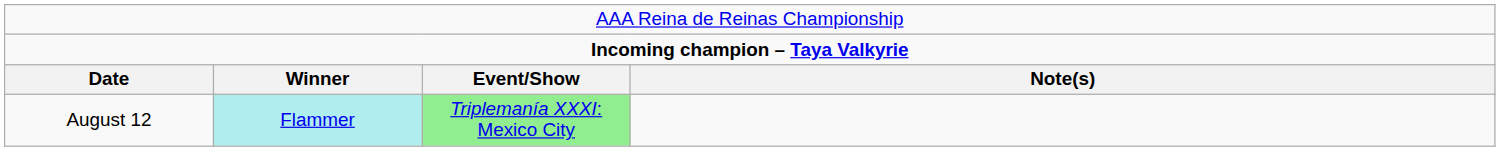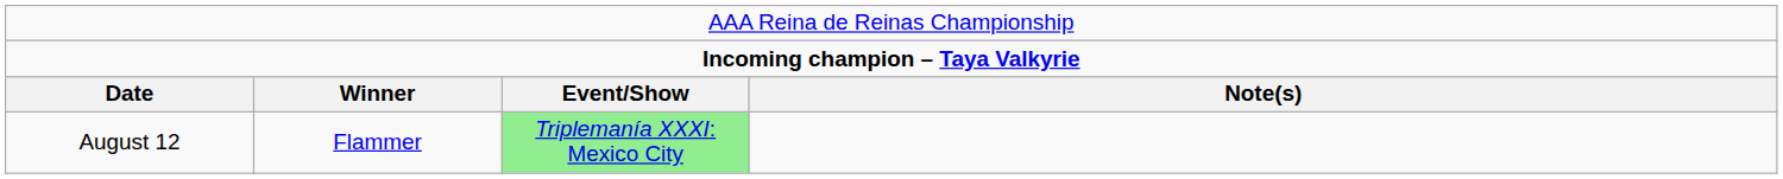August 12 | column 2: paleturquoise background -> no background
